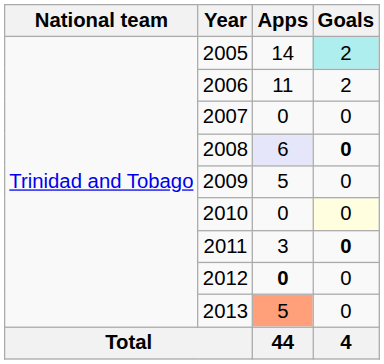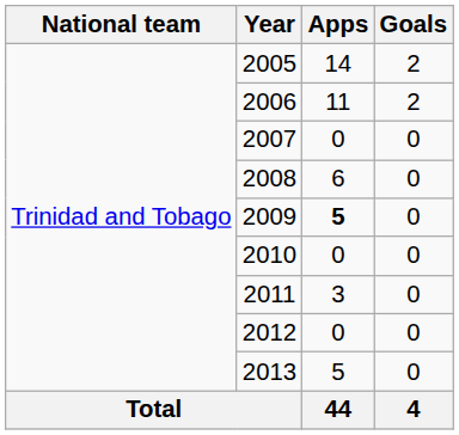2005 | Goals: paleturquoise background -> no background
2008 | Apps: lavender background -> no background
2008 | Goals: bold -> normal
2009 | Apps: normal -> bold
2010 | Goals: lightyellow background -> no background
2011 | Goals: bold -> normal
2012 | Apps: bold -> normal
2013 | Apps: lightsalmon background -> no background
